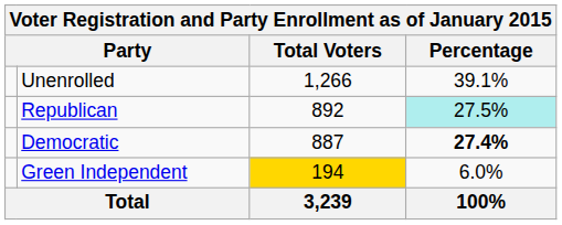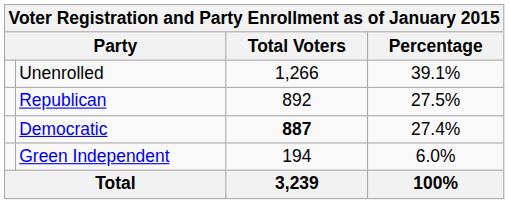Republican | Percentage: paleturquoise background -> no background
Democratic | Total Voters: normal -> bold
Democratic | Percentage: bold -> normal
Green Independent | Total Voters: gold background -> no background
